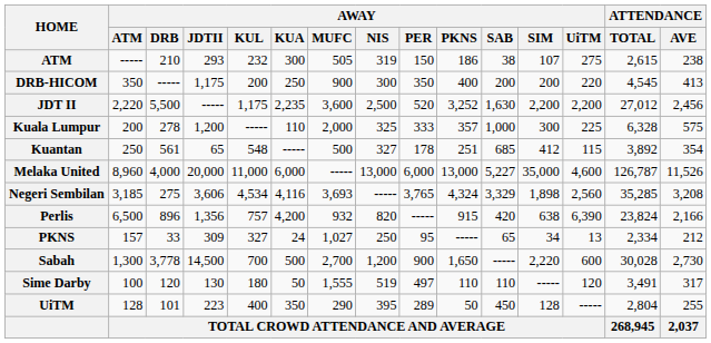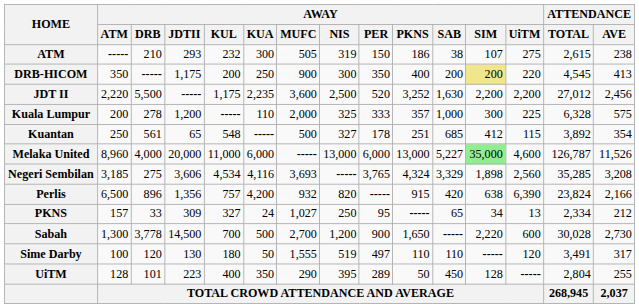DRB-HICOM | AWAY / SIM: no background -> khaki background
Melaka United | AWAY / SIM: no background -> lightgreen background
